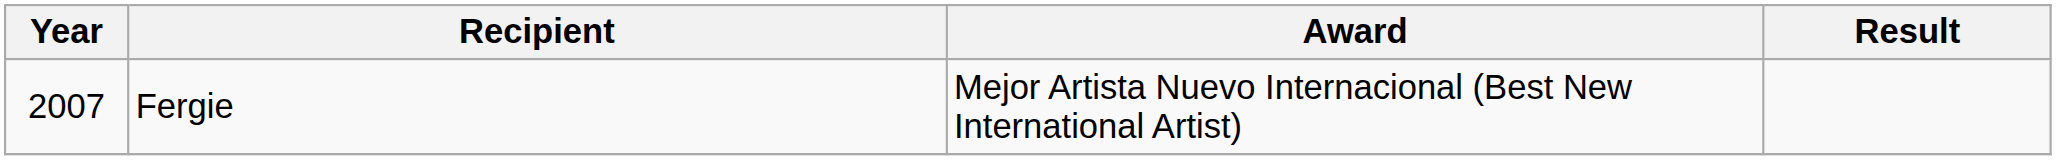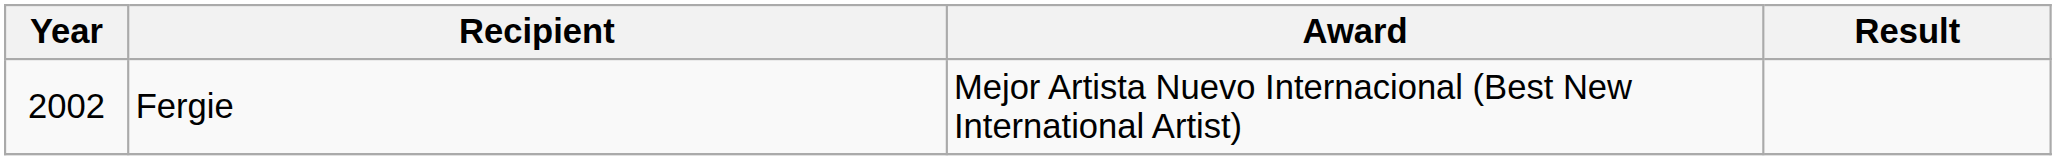Fergie | Year: 2007 -> 2002
